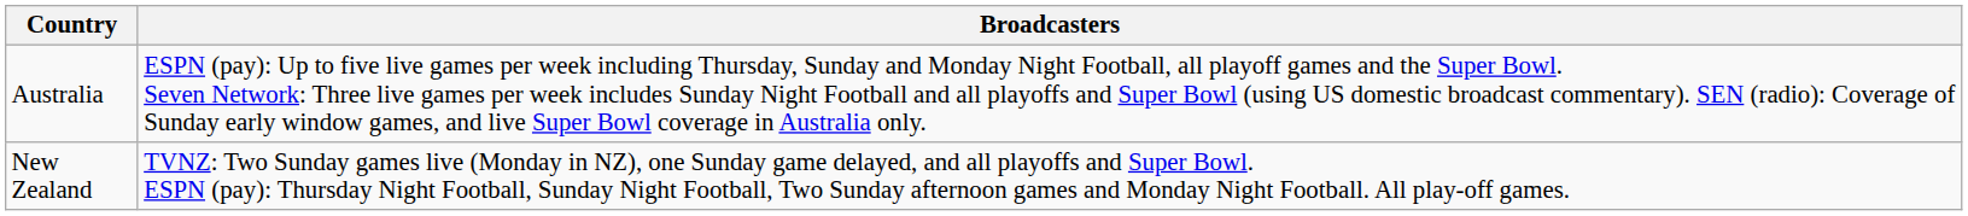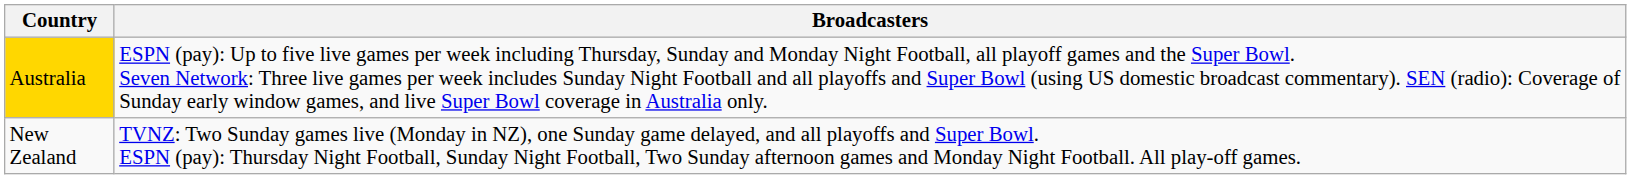row 2 | Country: no background -> gold background
